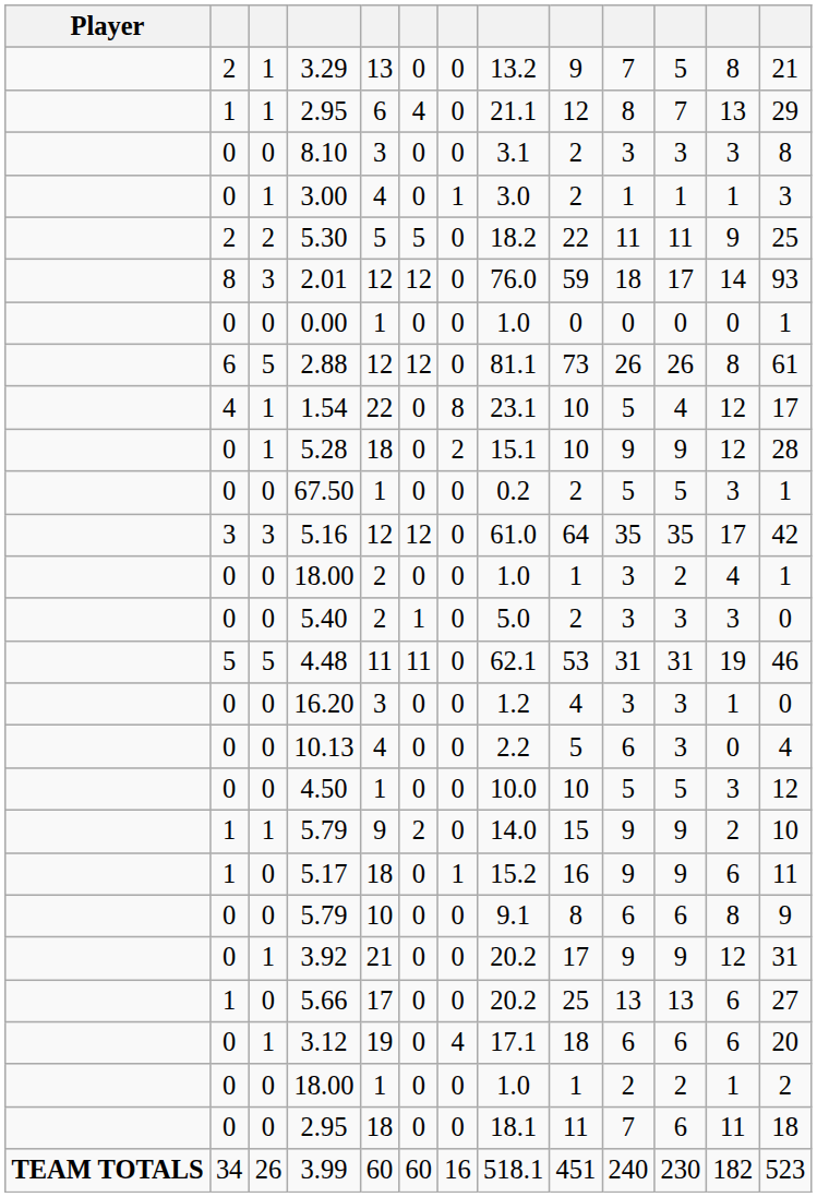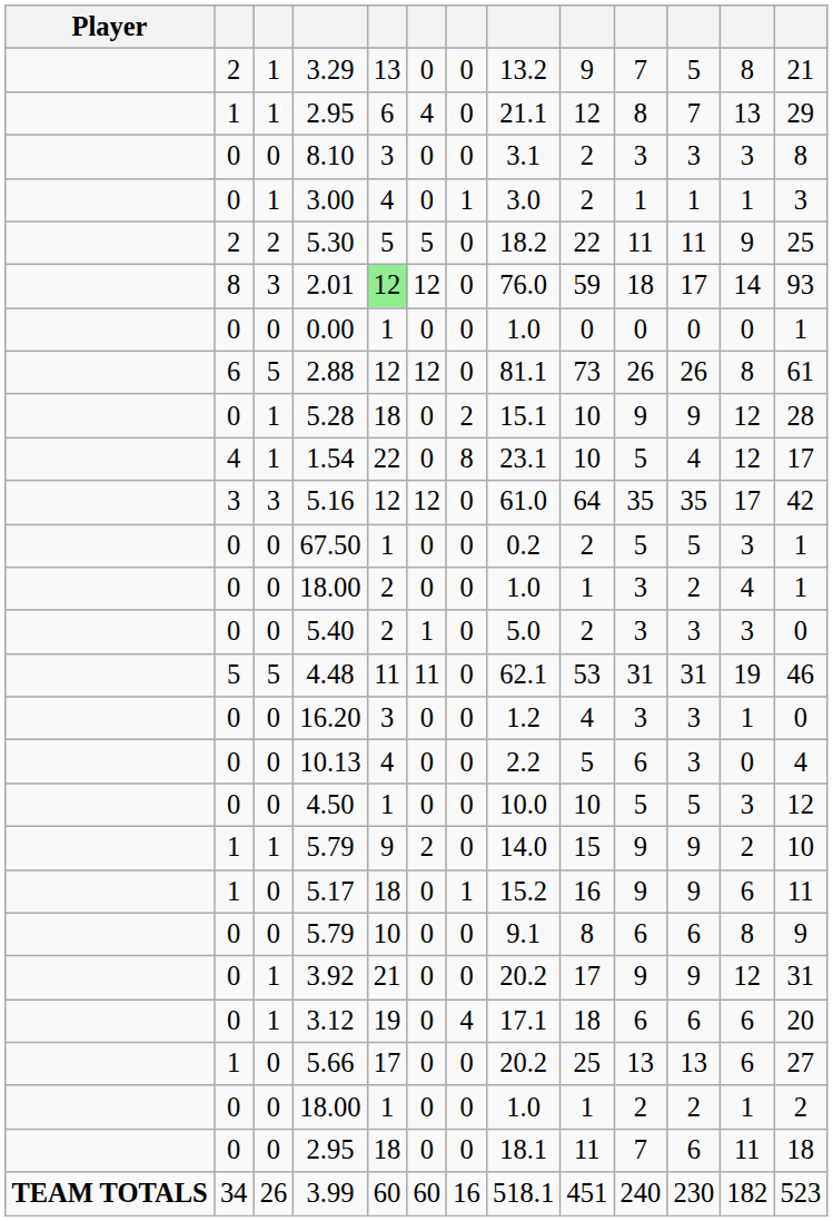2.01 | column 5: no background -> lightgreen background
rows swapped: 1.54 <-> 5.28
rows swapped: 5.16 <-> 67.50
rows swapped: 5.66 <-> 3.12
